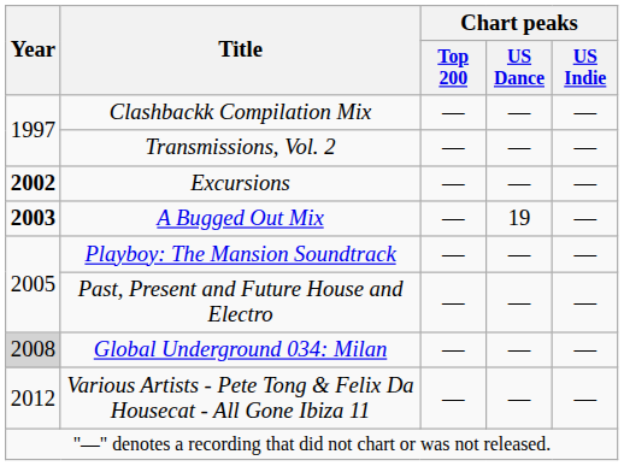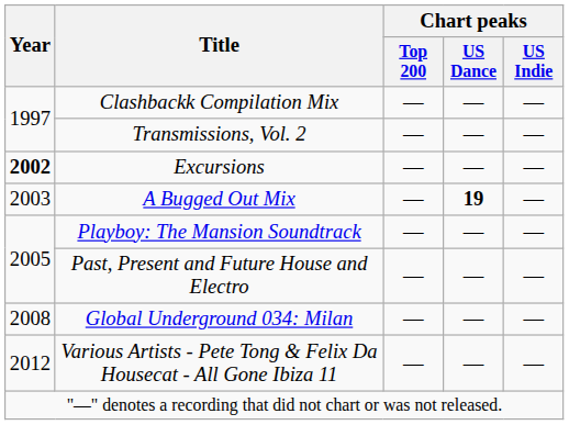A Bugged Out Mix | Year: bold -> normal
A Bugged Out Mix | Chart peaks / US Dance: normal -> bold
Global Underground 034: Milan | Year: lightgrey background -> no background
